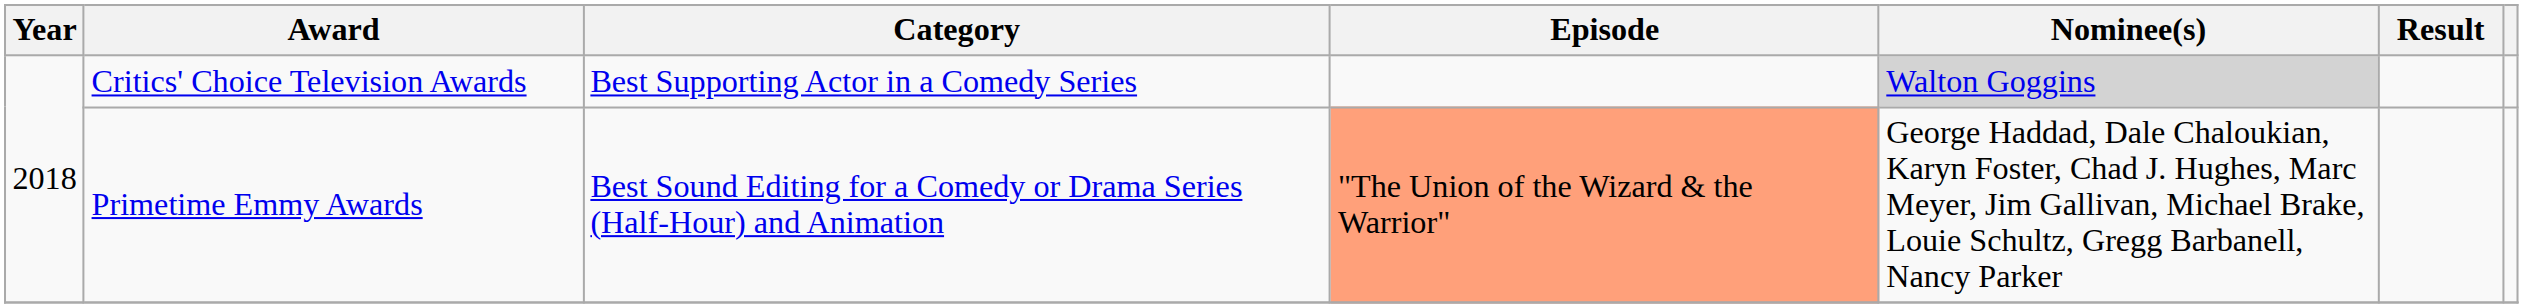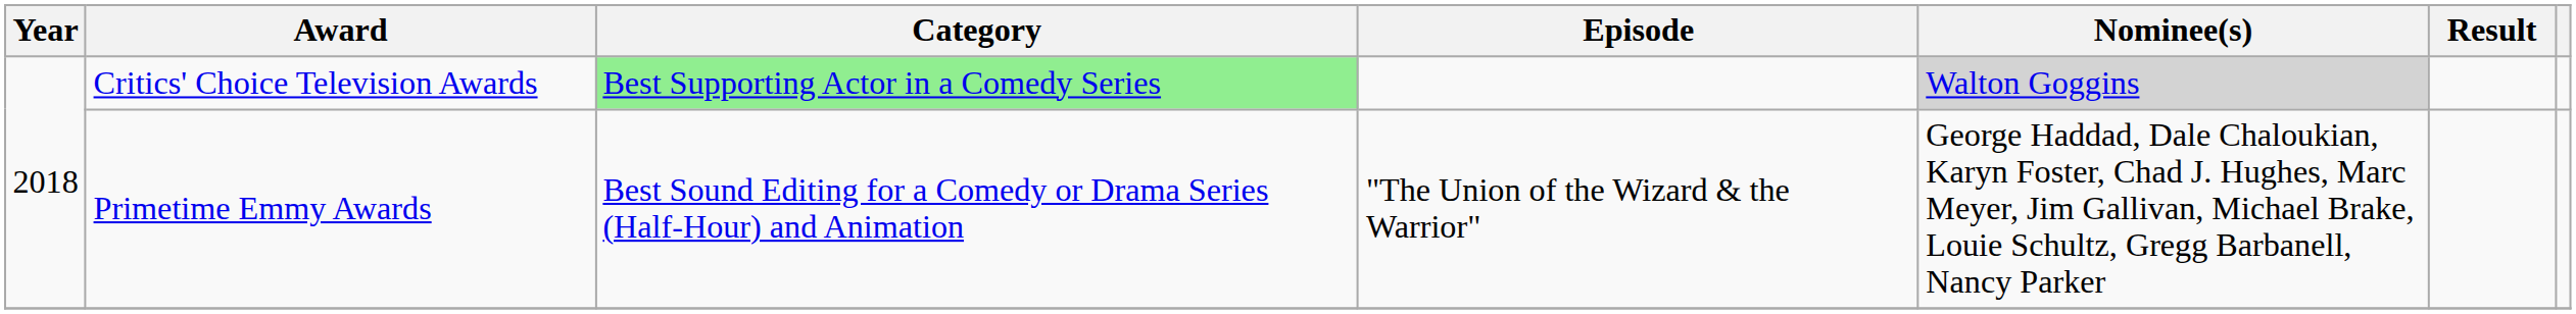Critics' Choice Television Awards | Category: no background -> lightgreen background
Primetime Emmy Awards | Episode: lightsalmon background -> no background
